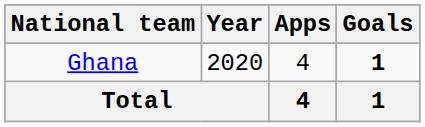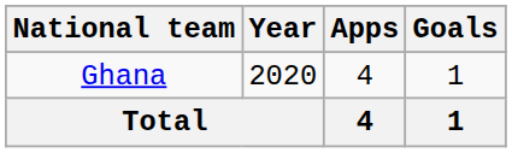Ghana | Goals: bold -> normal
